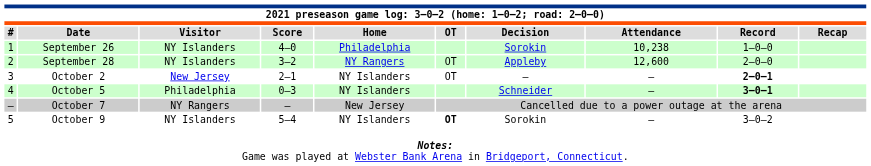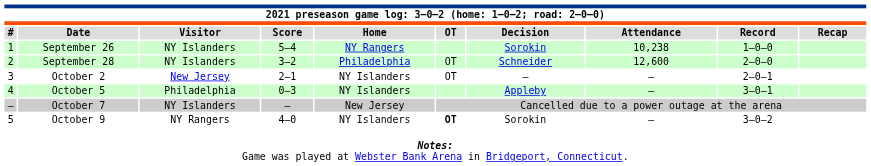September 26 | Score: 4–0 -> 5–4
September 26 | Home: Philadelphia -> NY Rangers
September 28 | Home: NY Rangers -> Philadelphia
September 28 | Decision: Appleby -> Schneider
October 2 | Record: bold -> normal
October 5 | Decision: Schneider -> Appleby
October 5 | Record: bold -> normal
October 7 | Visitor: NY Rangers -> NY Islanders
October 9 | Visitor: NY Islanders -> NY Rangers
October 9 | Score: 5–4 -> 4–0
